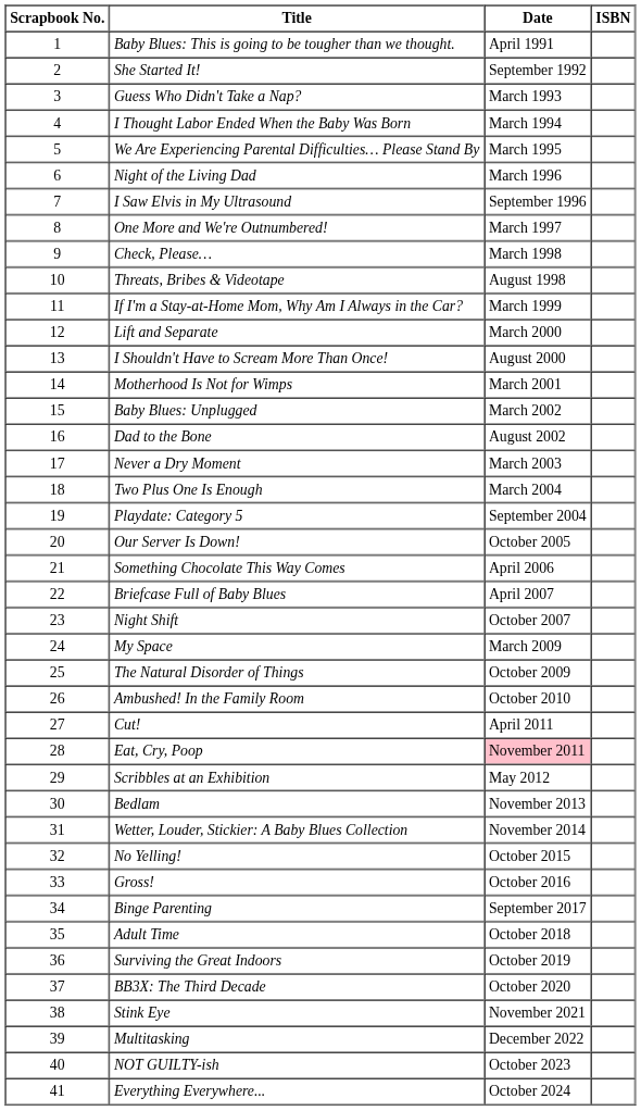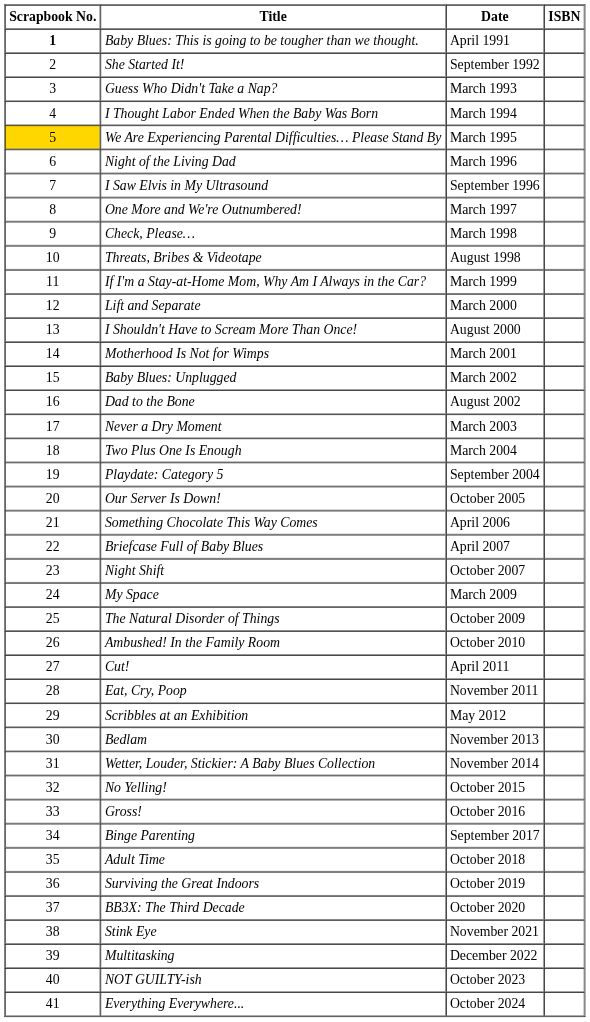Baby Blues: This is going to be tougher than we thought. | Scrapbook No.: normal -> bold
We Are Experiencing Parental Difficulties… Please Stand By | Scrapbook No.: no background -> gold background
Eat, Cry, Poop | Date: pink background -> no background
